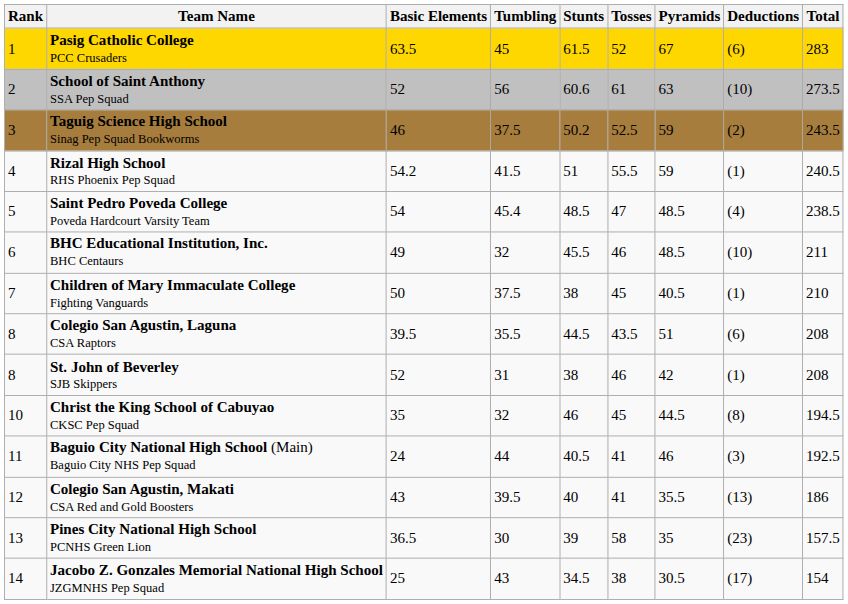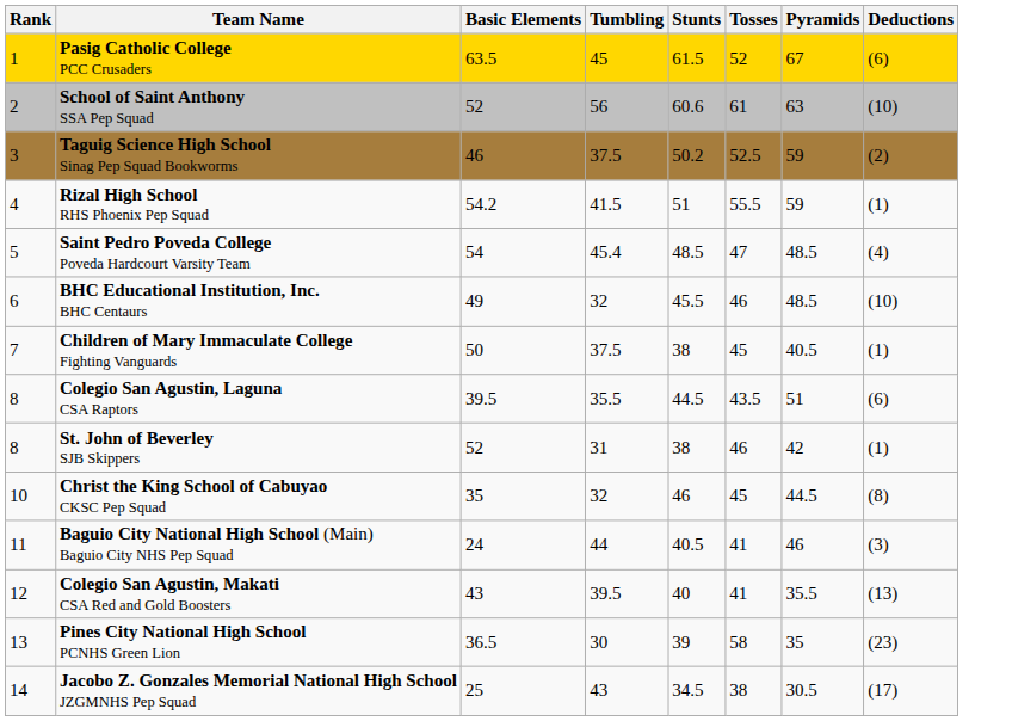- column: Total | 283 | 273.5 | 243.5 | 240.5 | 238.5 | 211 | 210 | 208 | 208 | 194.5 | 192.5 | 186 | 157.5 | 154
